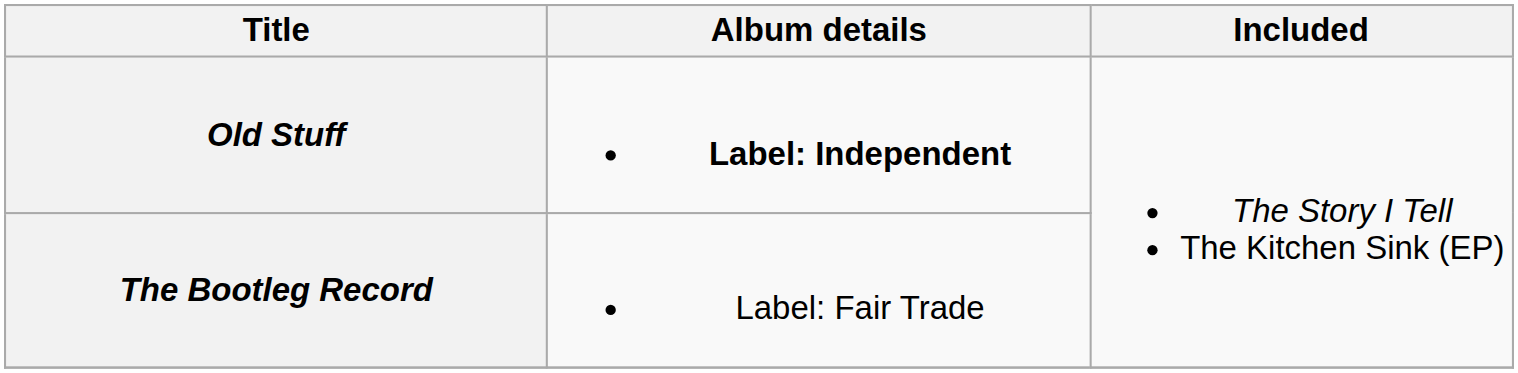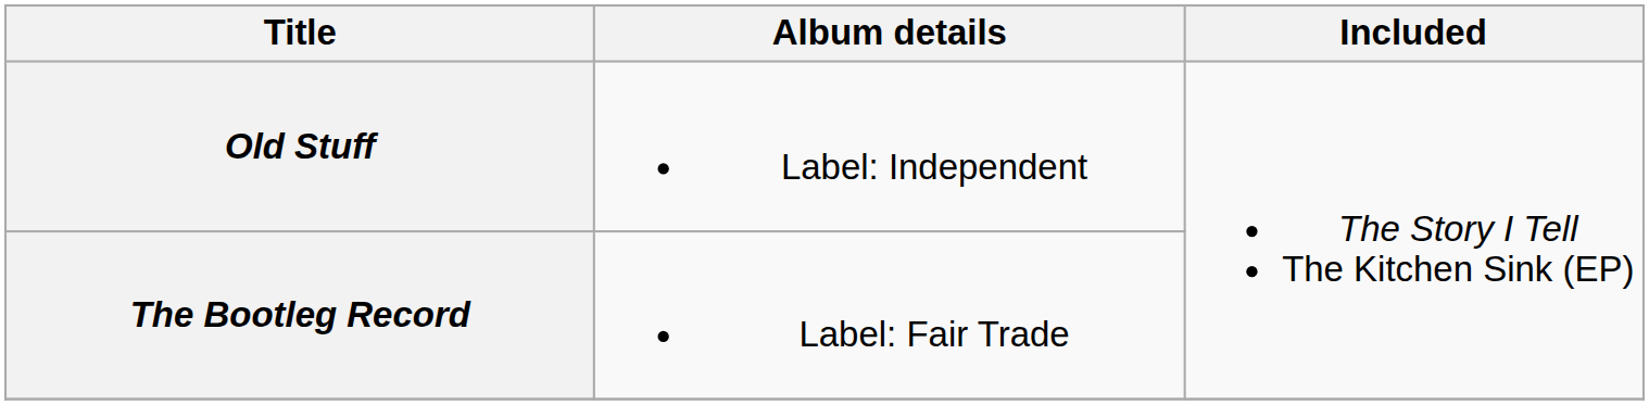Old Stuff | Album details: bold -> normal
